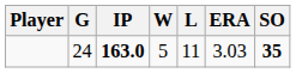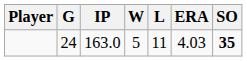row 2 | IP: bold -> normal
row 2 | ERA: 3.03 -> 4.03
